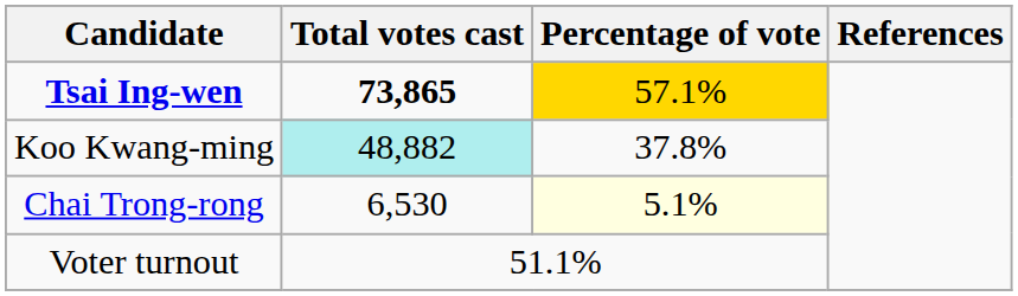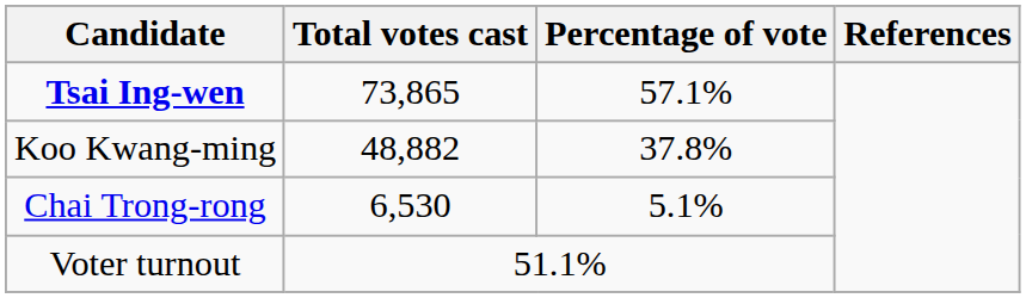Tsai Ing-wen | Total votes cast: bold -> normal
Tsai Ing-wen | Percentage of vote: gold background -> no background
Koo Kwang-ming | Total votes cast: paleturquoise background -> no background
Chai Trong-rong | Percentage of vote: lightyellow background -> no background
